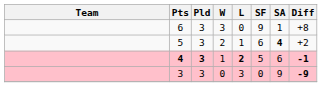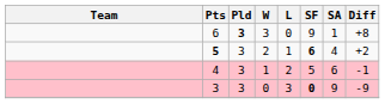row 2 | Pld: normal -> bold
row 3 | Pts: normal -> bold
row 3 | SF: normal -> bold
row 3 | SA: bold -> normal
row 4 | Pts: bold -> normal
row 4 | Pld: bold -> normal
row 4 | L: bold -> normal
row 4 | Diff: bold -> normal
row 5 | SF: normal -> bold
row 5 | Diff: bold -> normal
